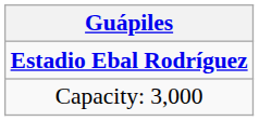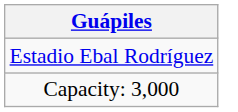row 2 | column 1: bold -> normal
